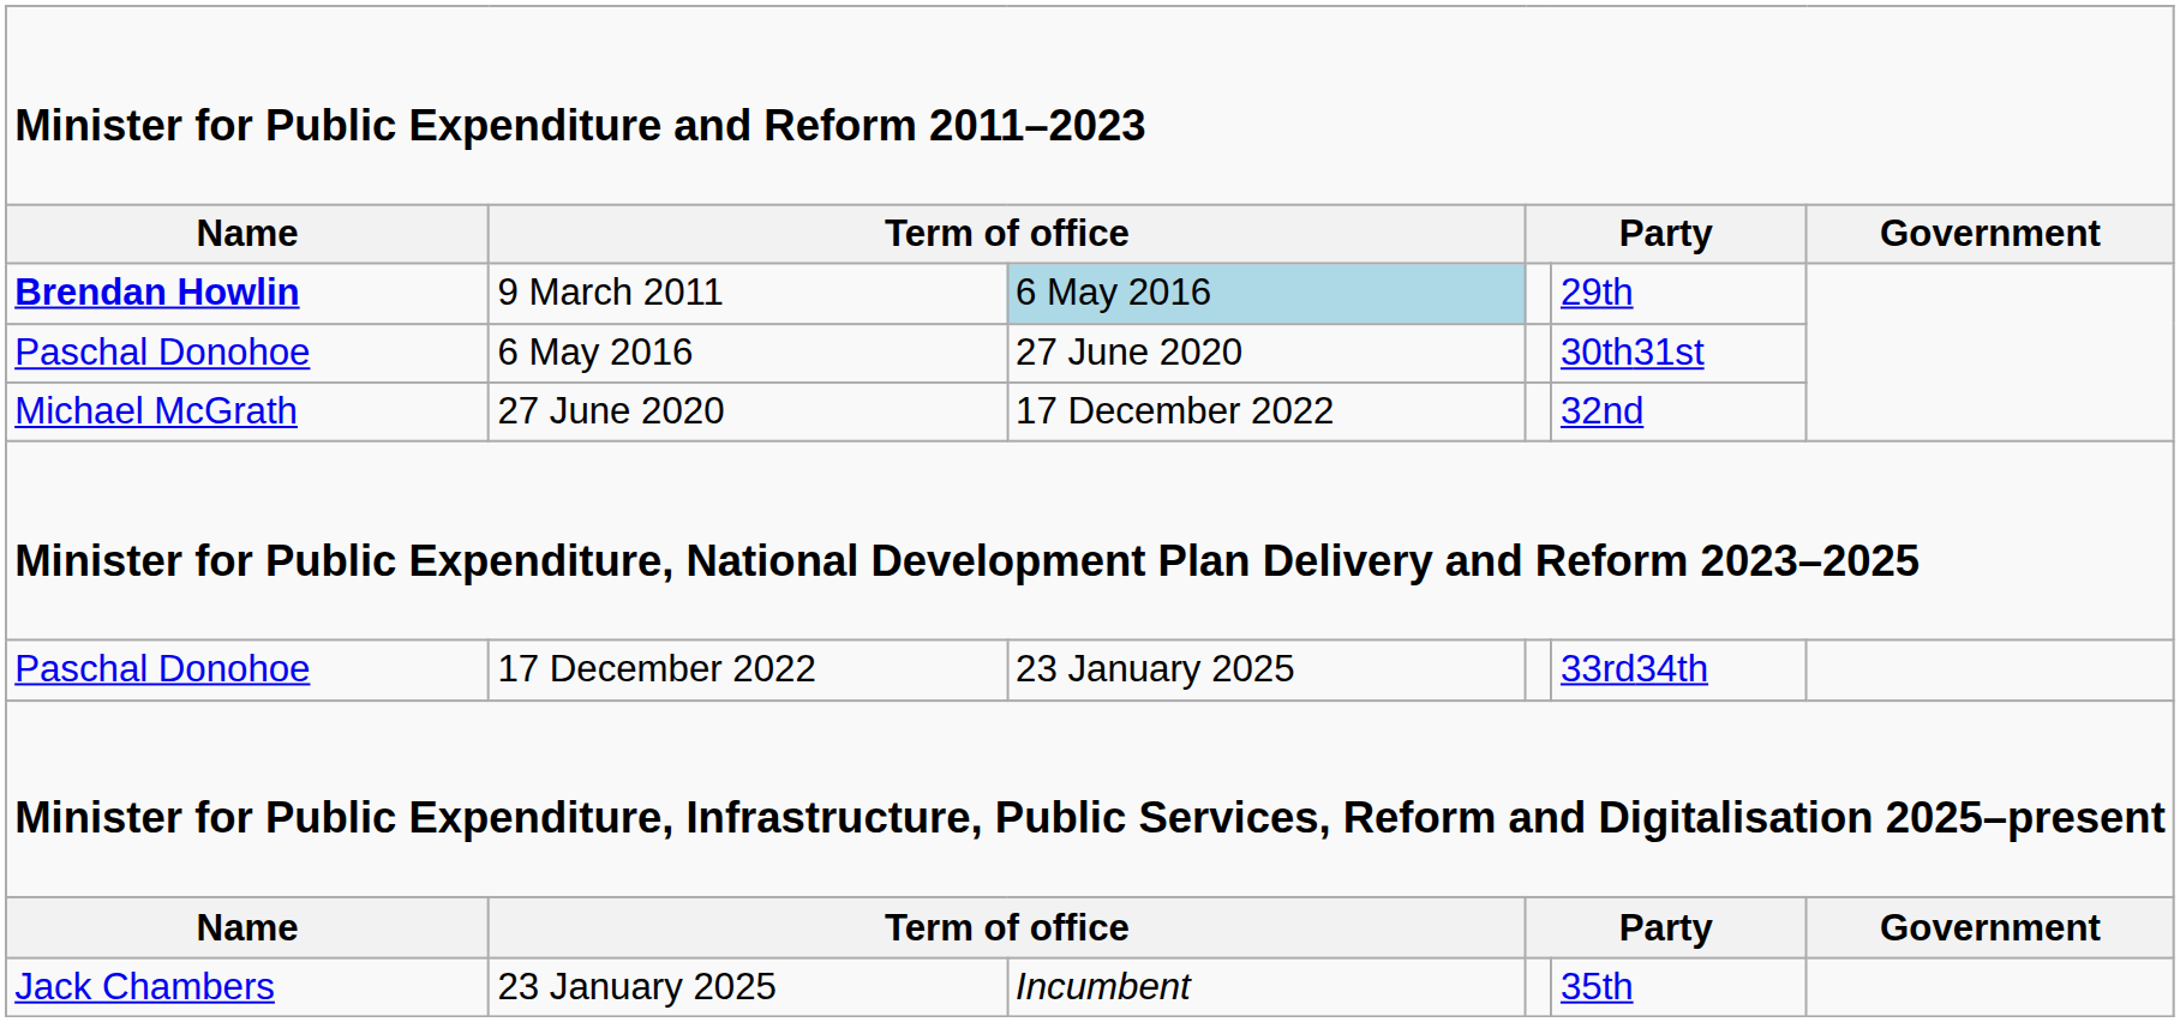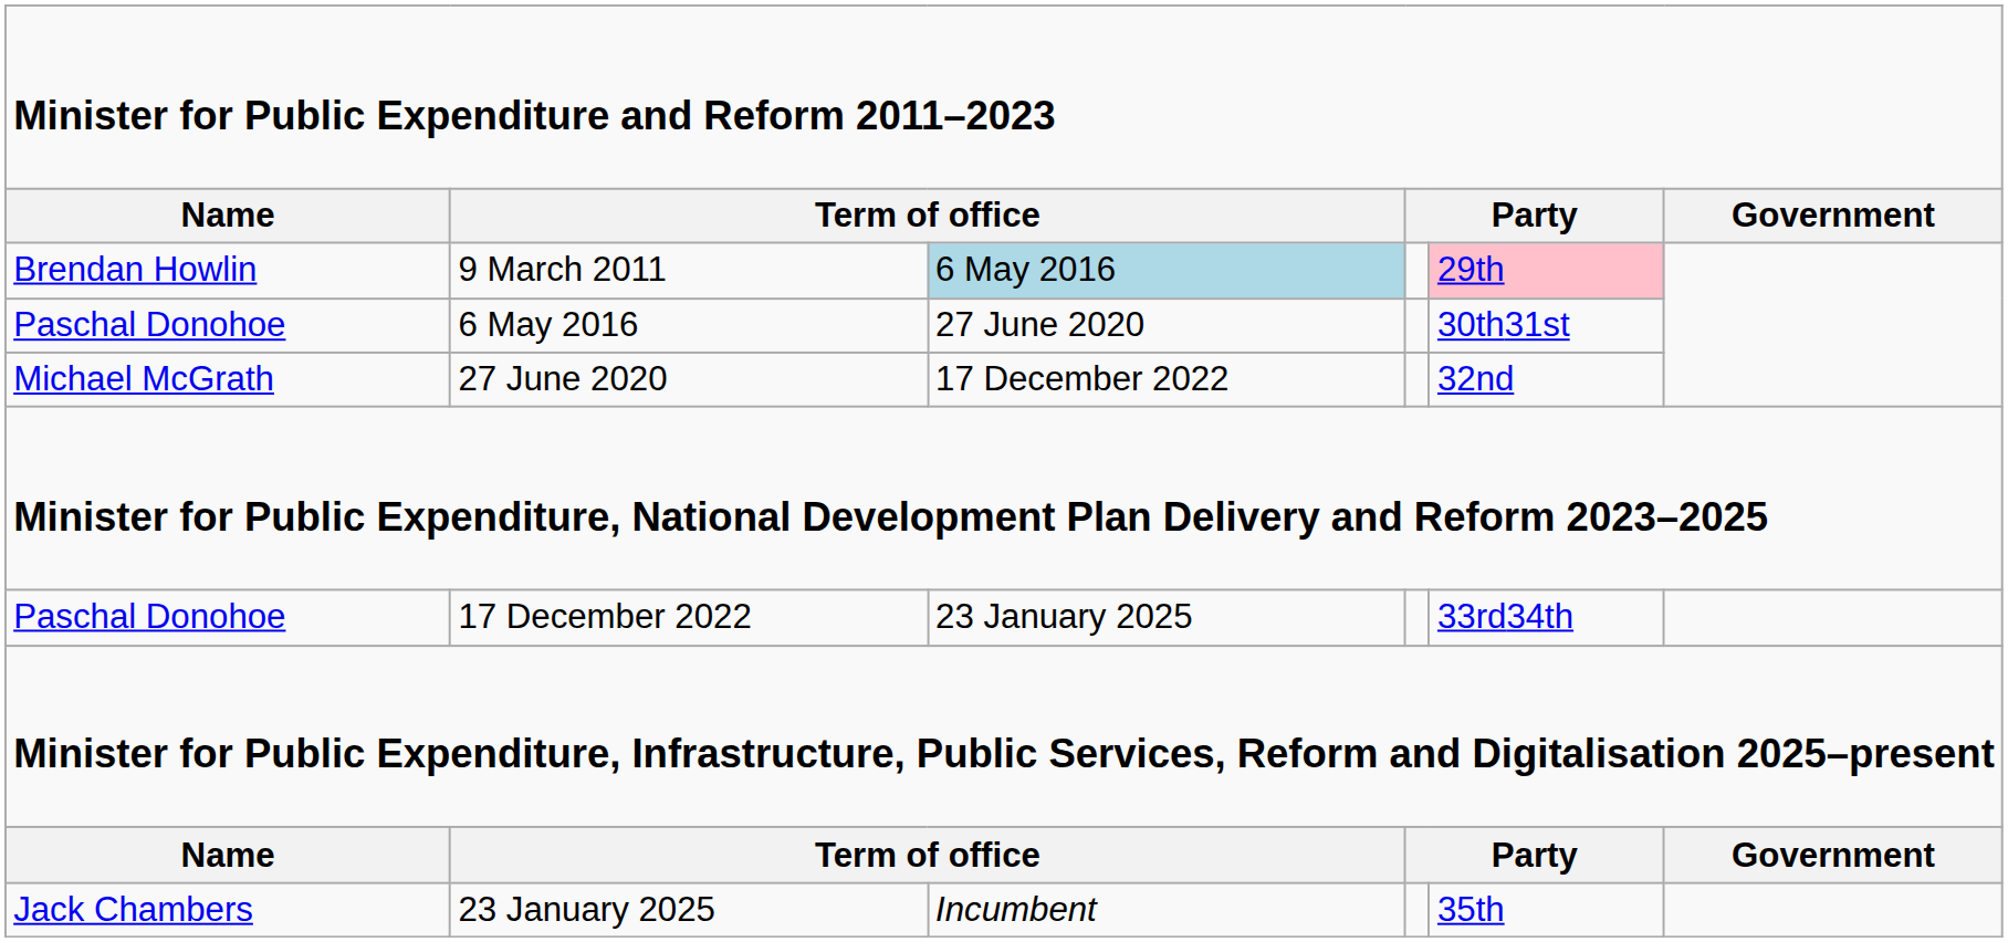9 March 2011 | column 1: bold -> normal
9 March 2011 | column 5: no background -> pink background
